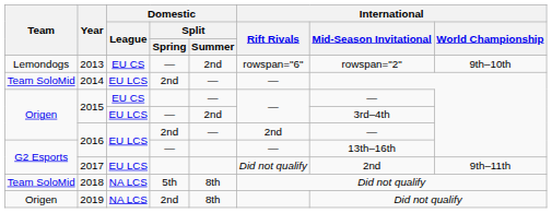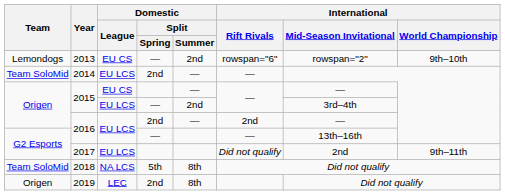2019 | Domestic / League: NA LCS -> LEC
